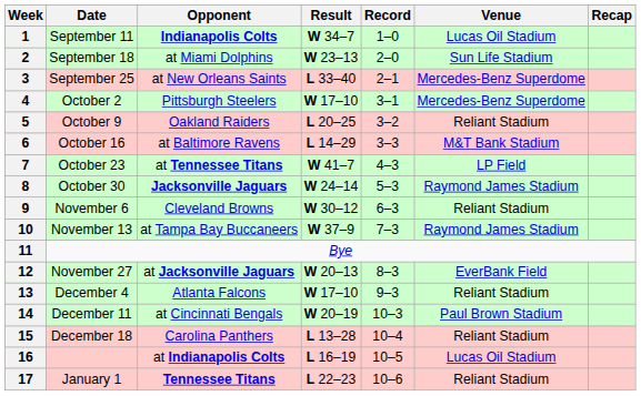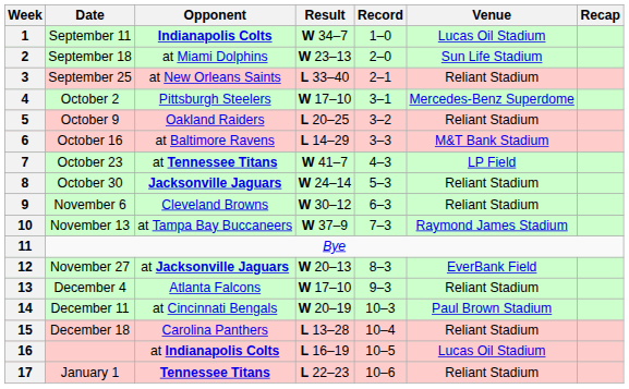3 | Venue: Mercedes-Benz Superdome -> Reliant Stadium
8 | Venue: Raymond James Stadium -> Reliant Stadium
